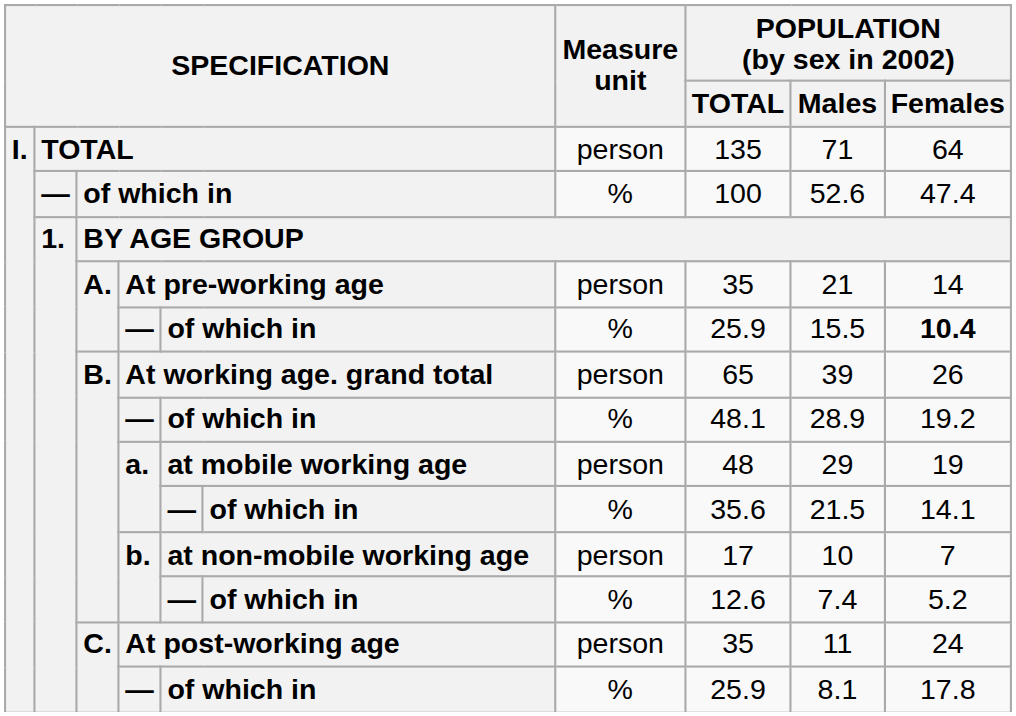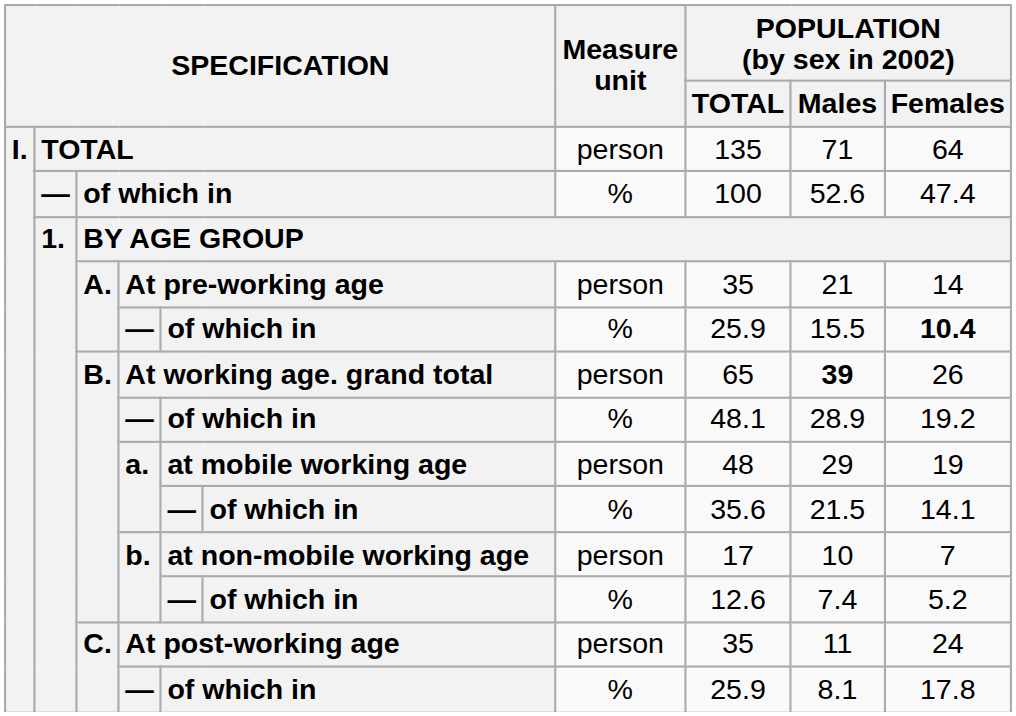At working age. grand total | POPULATION (by sex in 2002) / Males: normal -> bold
